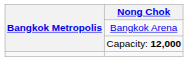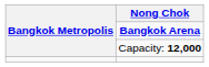Bangkok Arena | Nong Chok: normal -> bold
